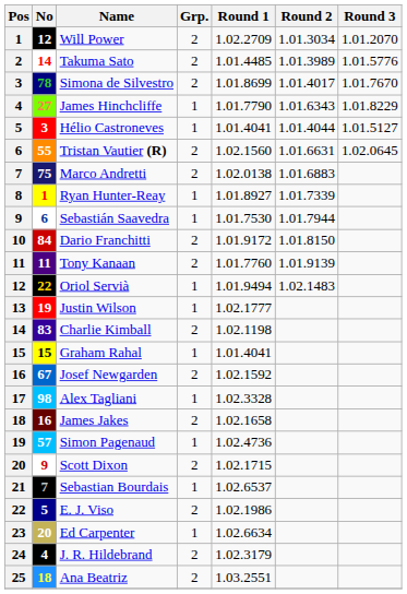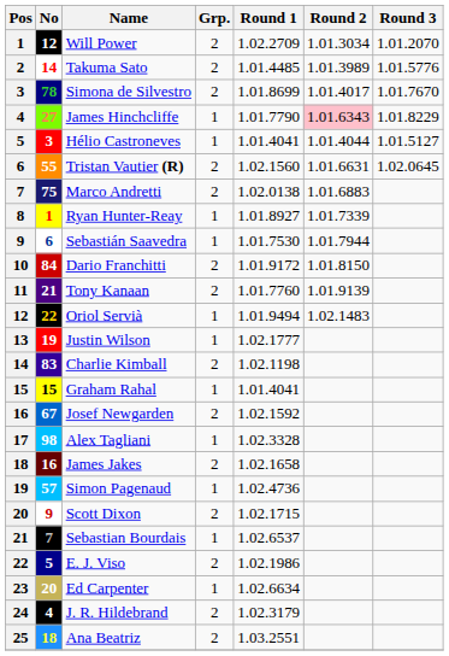James Hinchcliffe | Round 2: no background -> pink background
Tony Kanaan | No: 11 -> 21
